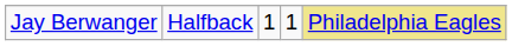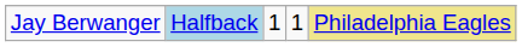Jay Berwanger | column 2: no background -> lightblue background
